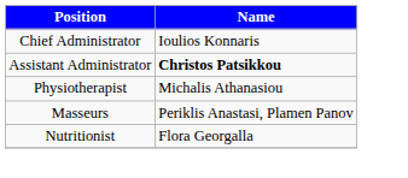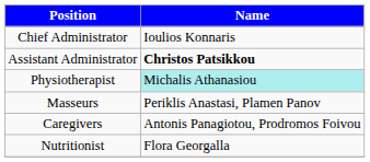Physiotherapist | Name: no background -> paleturquoise background
+ row: Caregivers | Antonis Panagiotou, Prodromos Foivou
